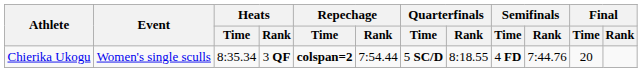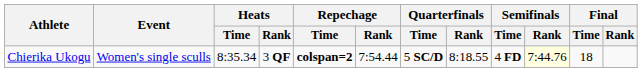Chierika Ukogu | Semifinals / Rank: no background -> lightyellow background
Chierika Ukogu | Final / Time: 20 -> 18
